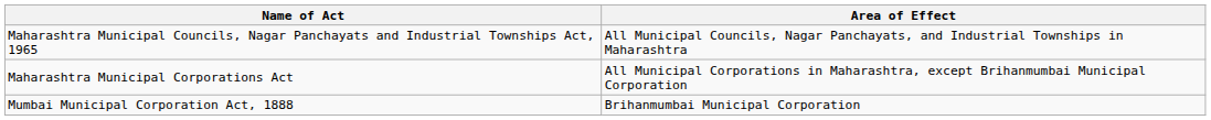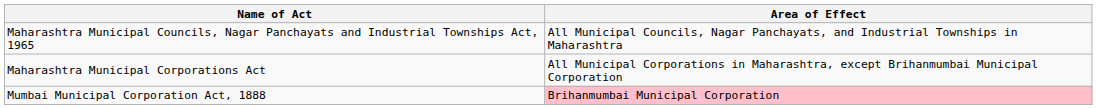Mumbai Municipal Corporation Act, 1888 | Area of Effect: no background -> pink background
